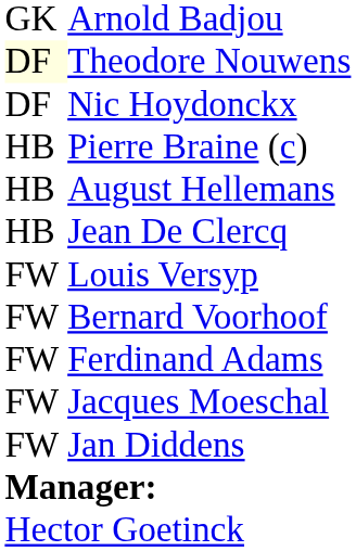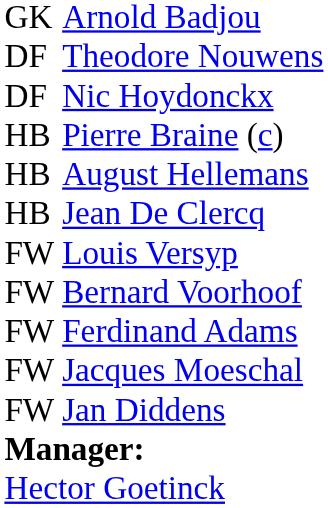Theodore Nouwens | column 1: lightyellow background -> no background
